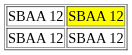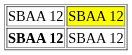row 2 | column 1: normal -> bold
